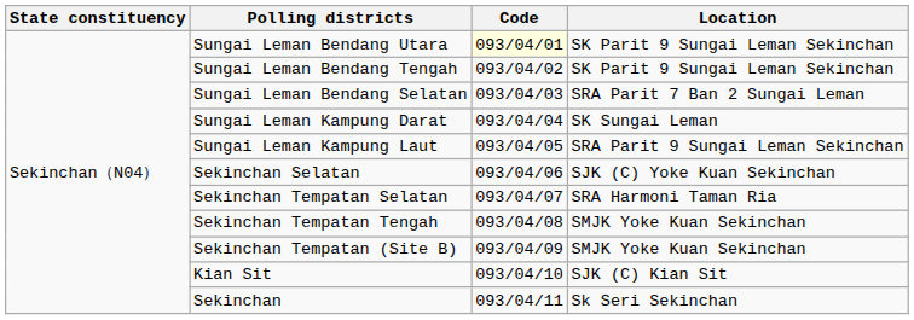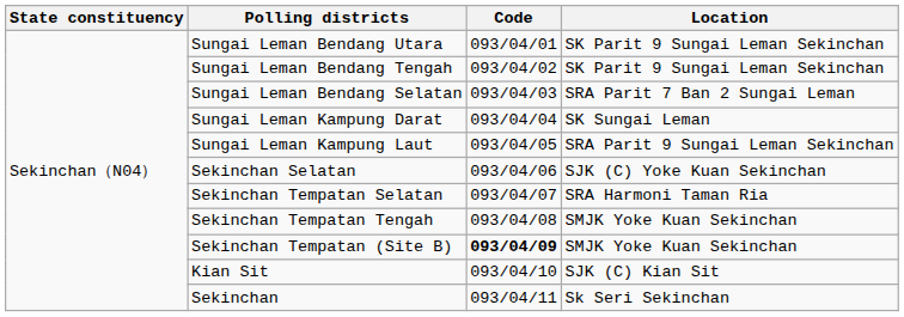Sungai Leman Bendang Utara | Code: lightyellow background -> no background
Sekinchan Tempatan (Site B) | Code: normal -> bold
